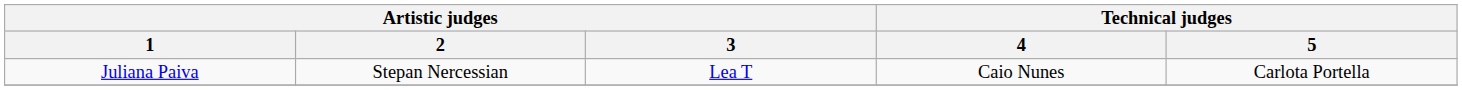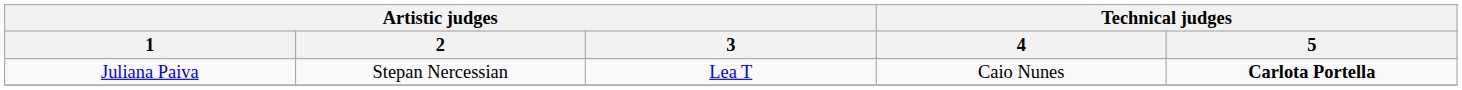Juliana Paiva | Technical judges / 5: normal -> bold
